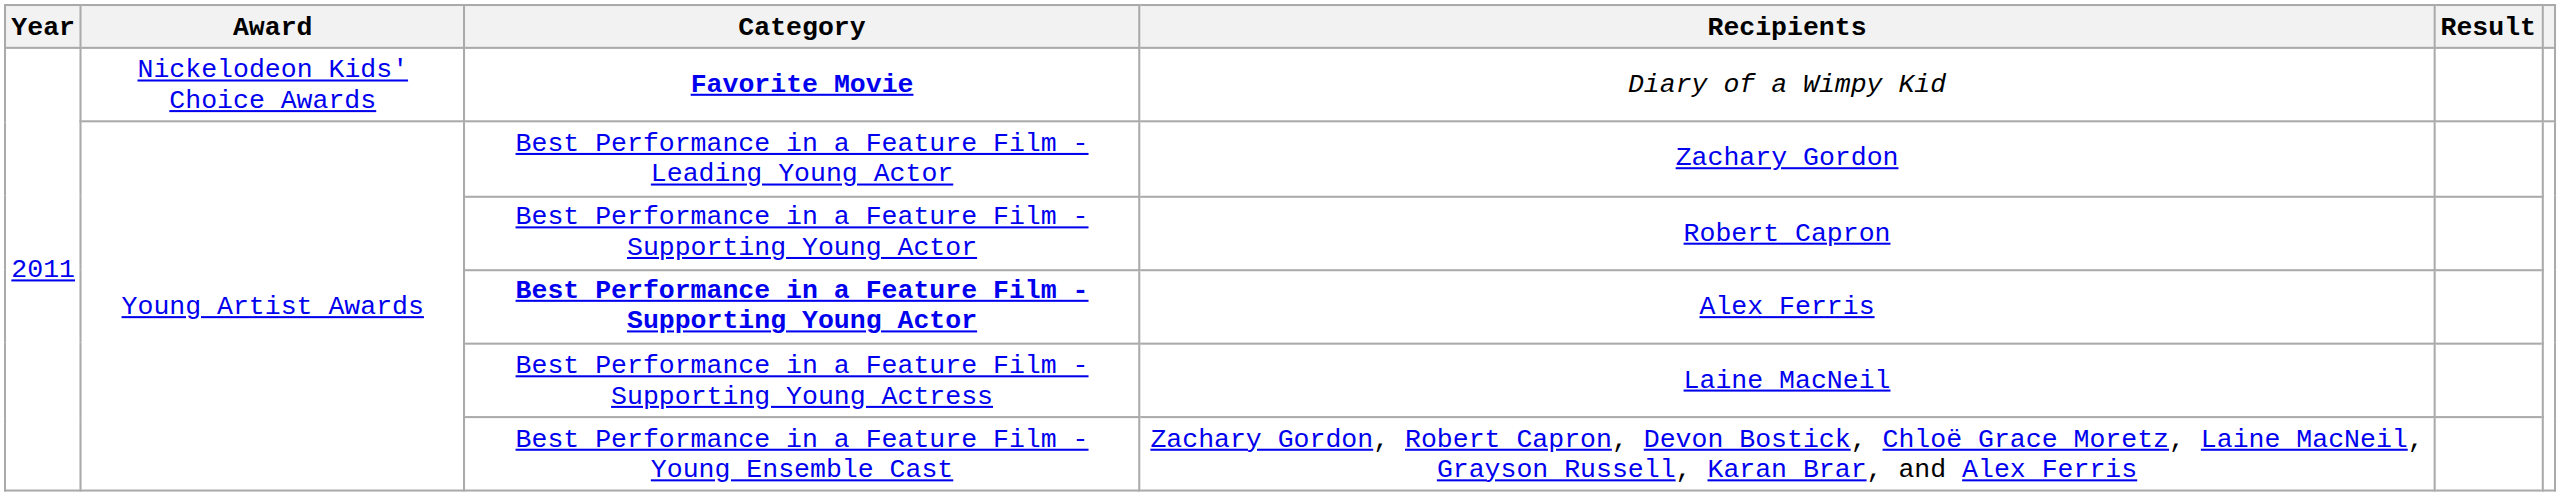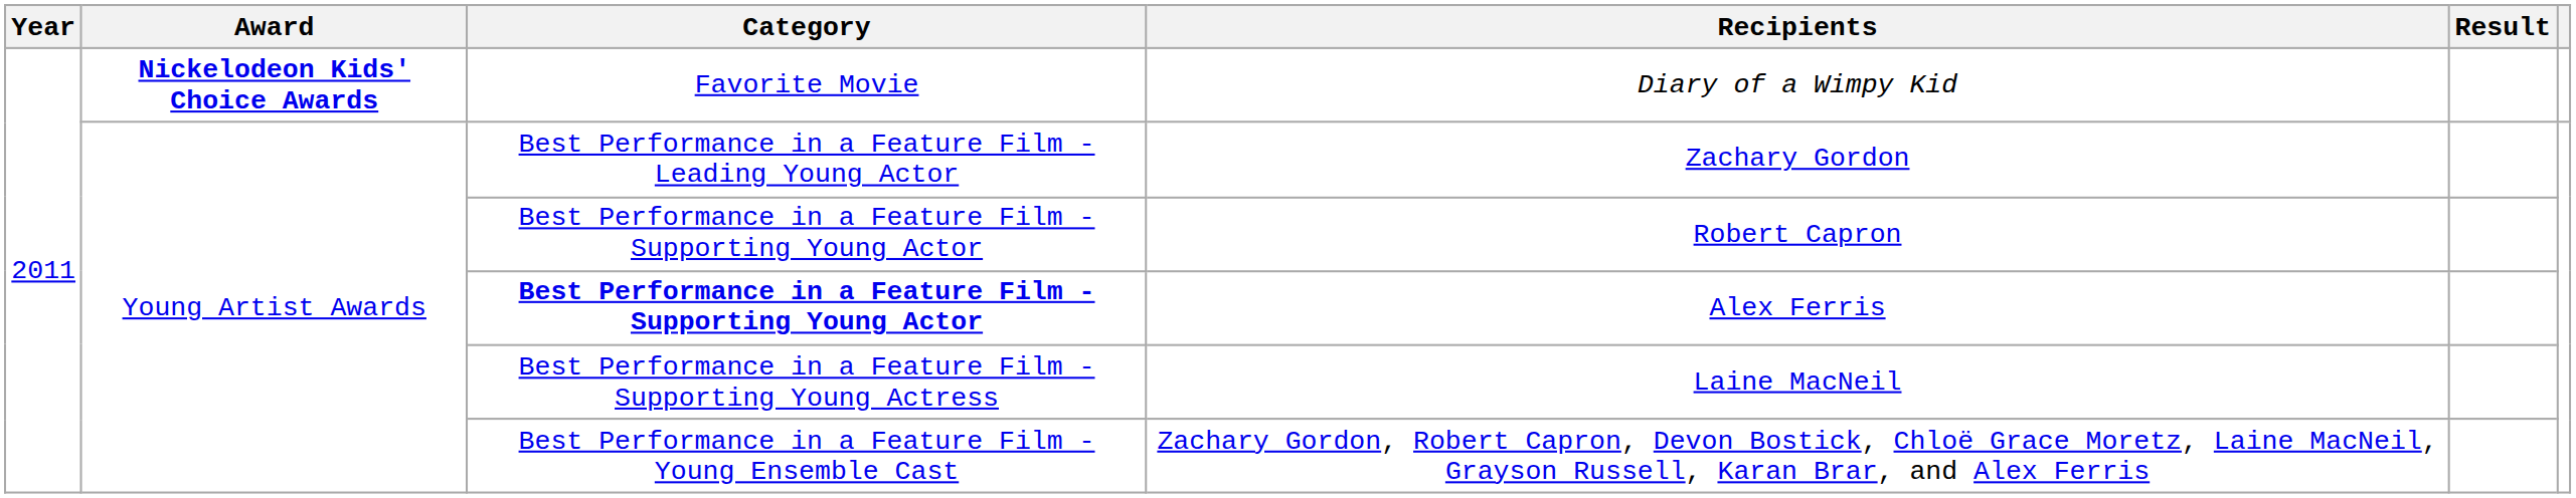Diary of a Wimpy Kid | Award: normal -> bold
Diary of a Wimpy Kid | Category: bold -> normal
